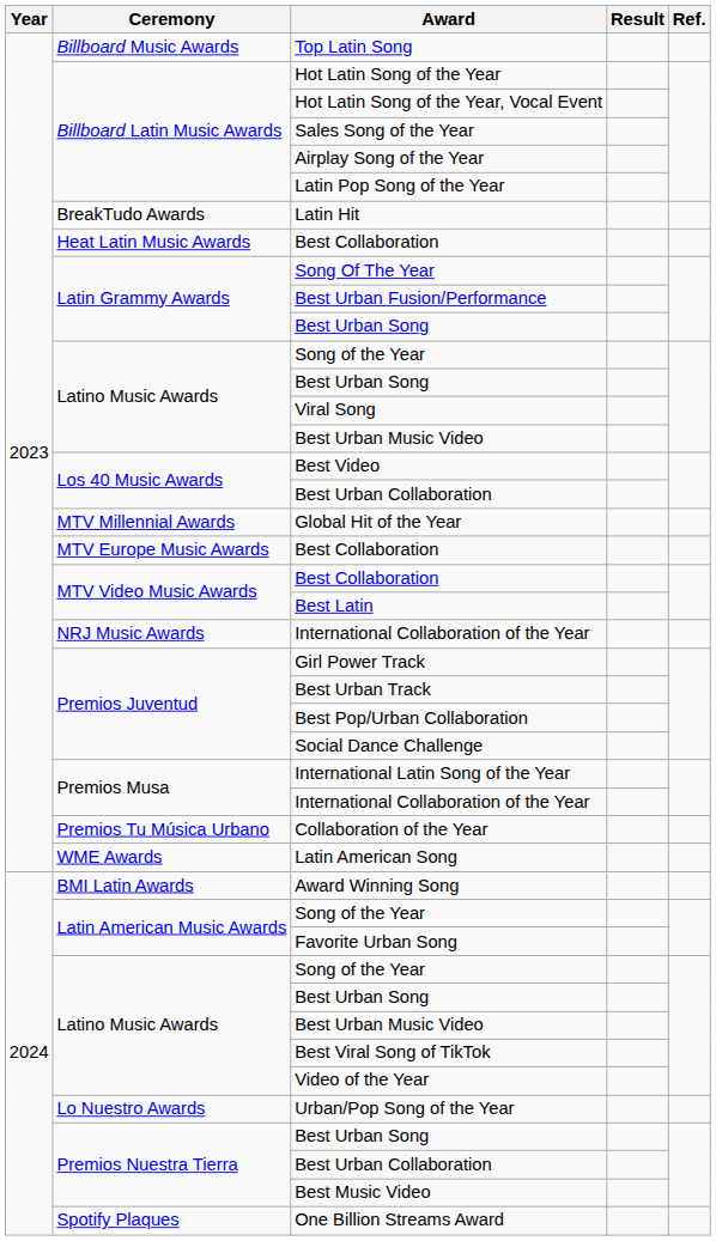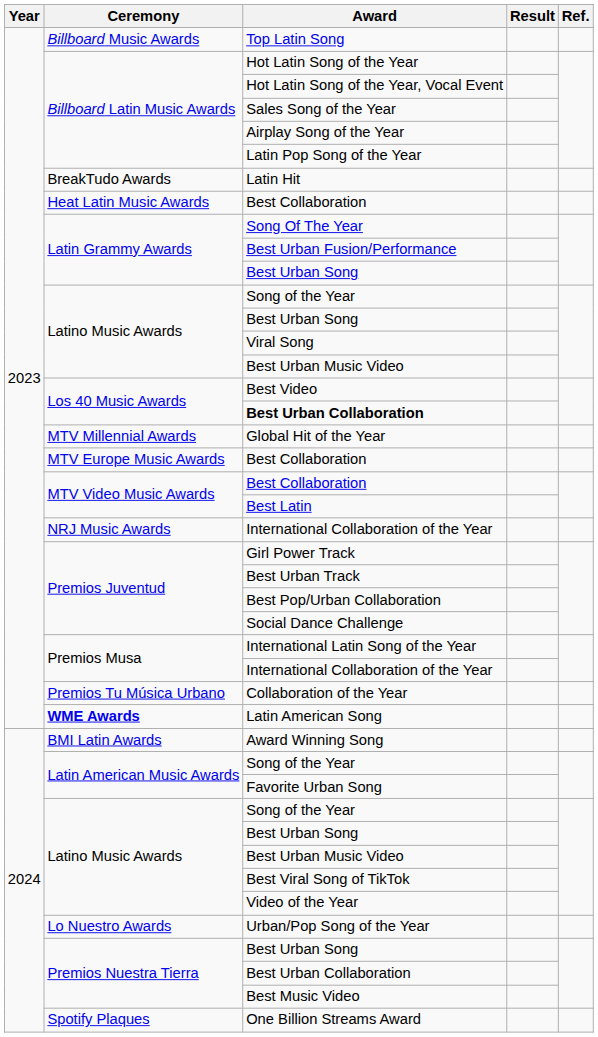Los 40 Music Awards / Best Urban Collaboration | Award: normal -> bold
Latin American Song | Ceremony: normal -> bold
